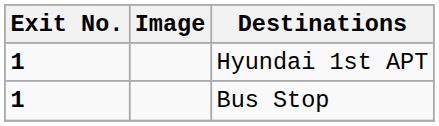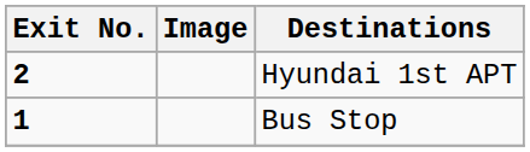Hyundai 1st APT | Exit No.: 1 -> 2
